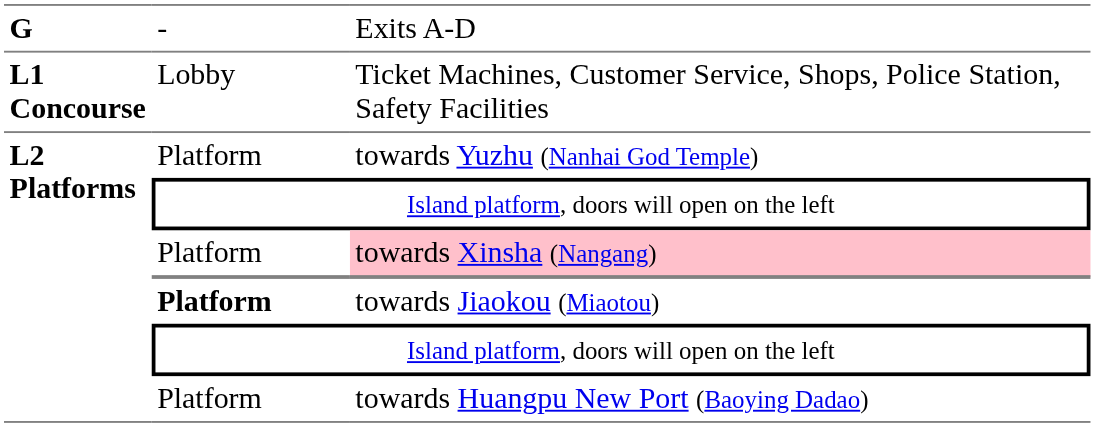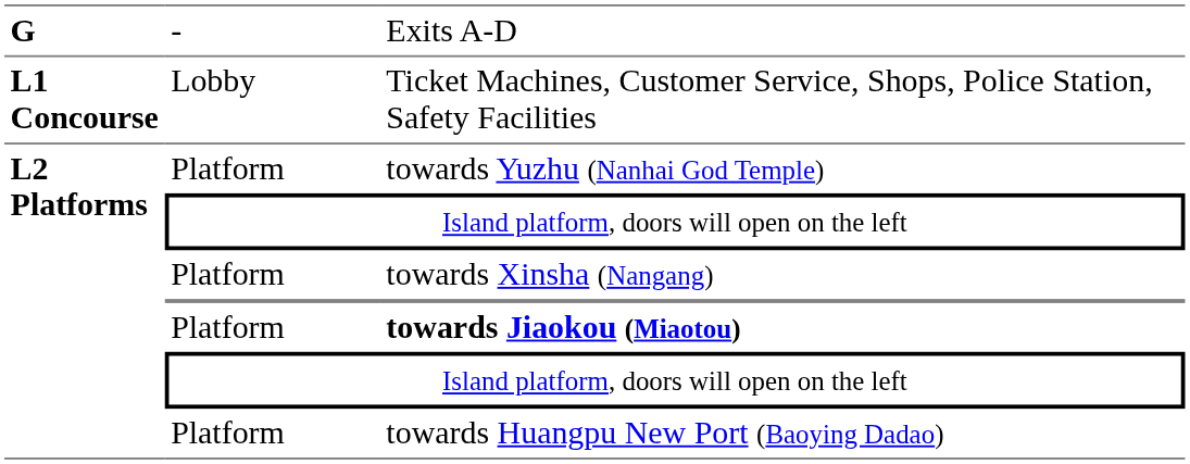towards Xinsha (Nangang) | column 3: pink background -> no background
towards Jiaokou (Miaotou) | column 2: bold -> normal
towards Jiaokou (Miaotou) | column 3: normal -> bold
